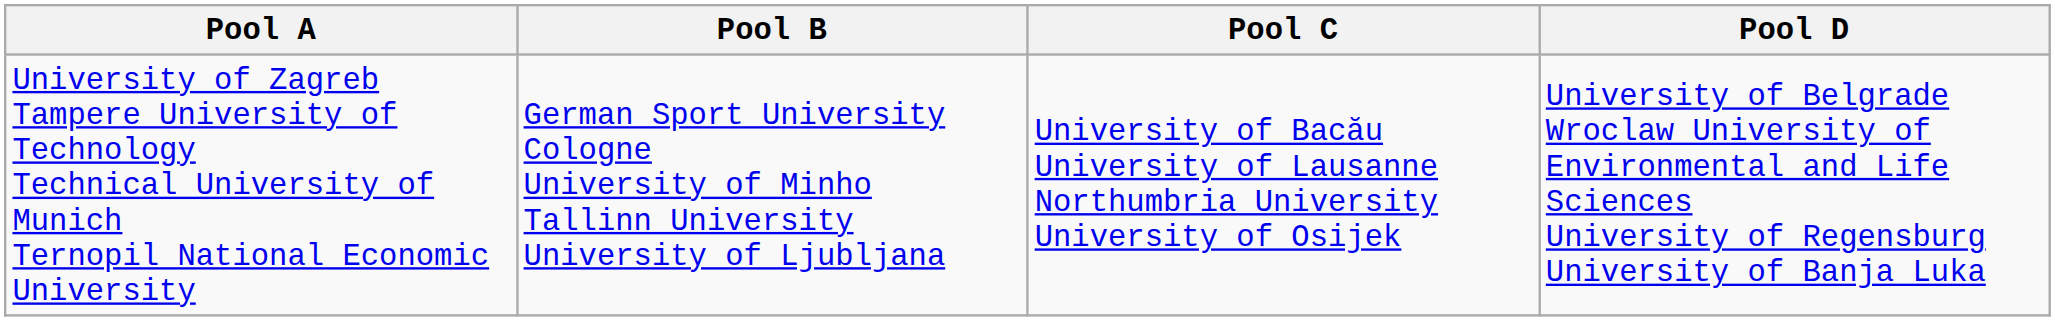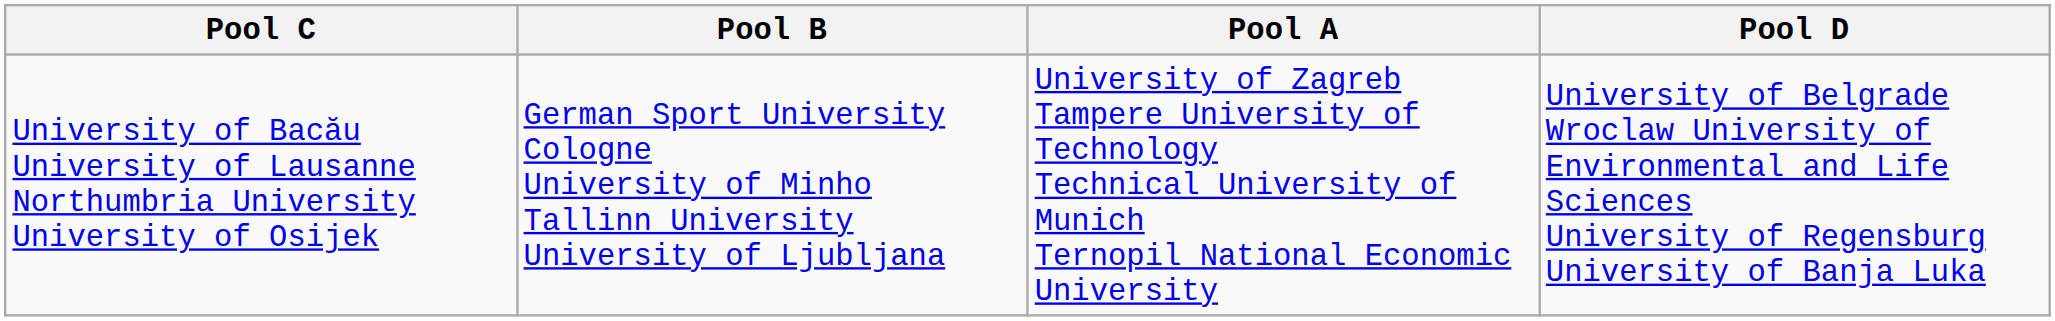columns swapped: Pool A <-> Pool C
